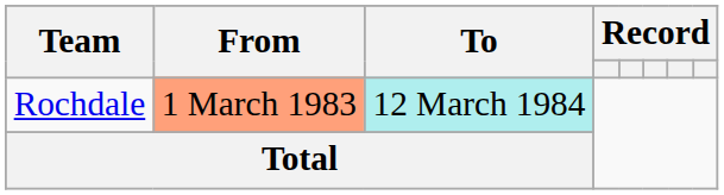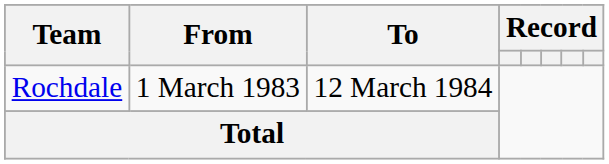Rochdale | From: lightsalmon background -> no background
Rochdale | To: paleturquoise background -> no background
